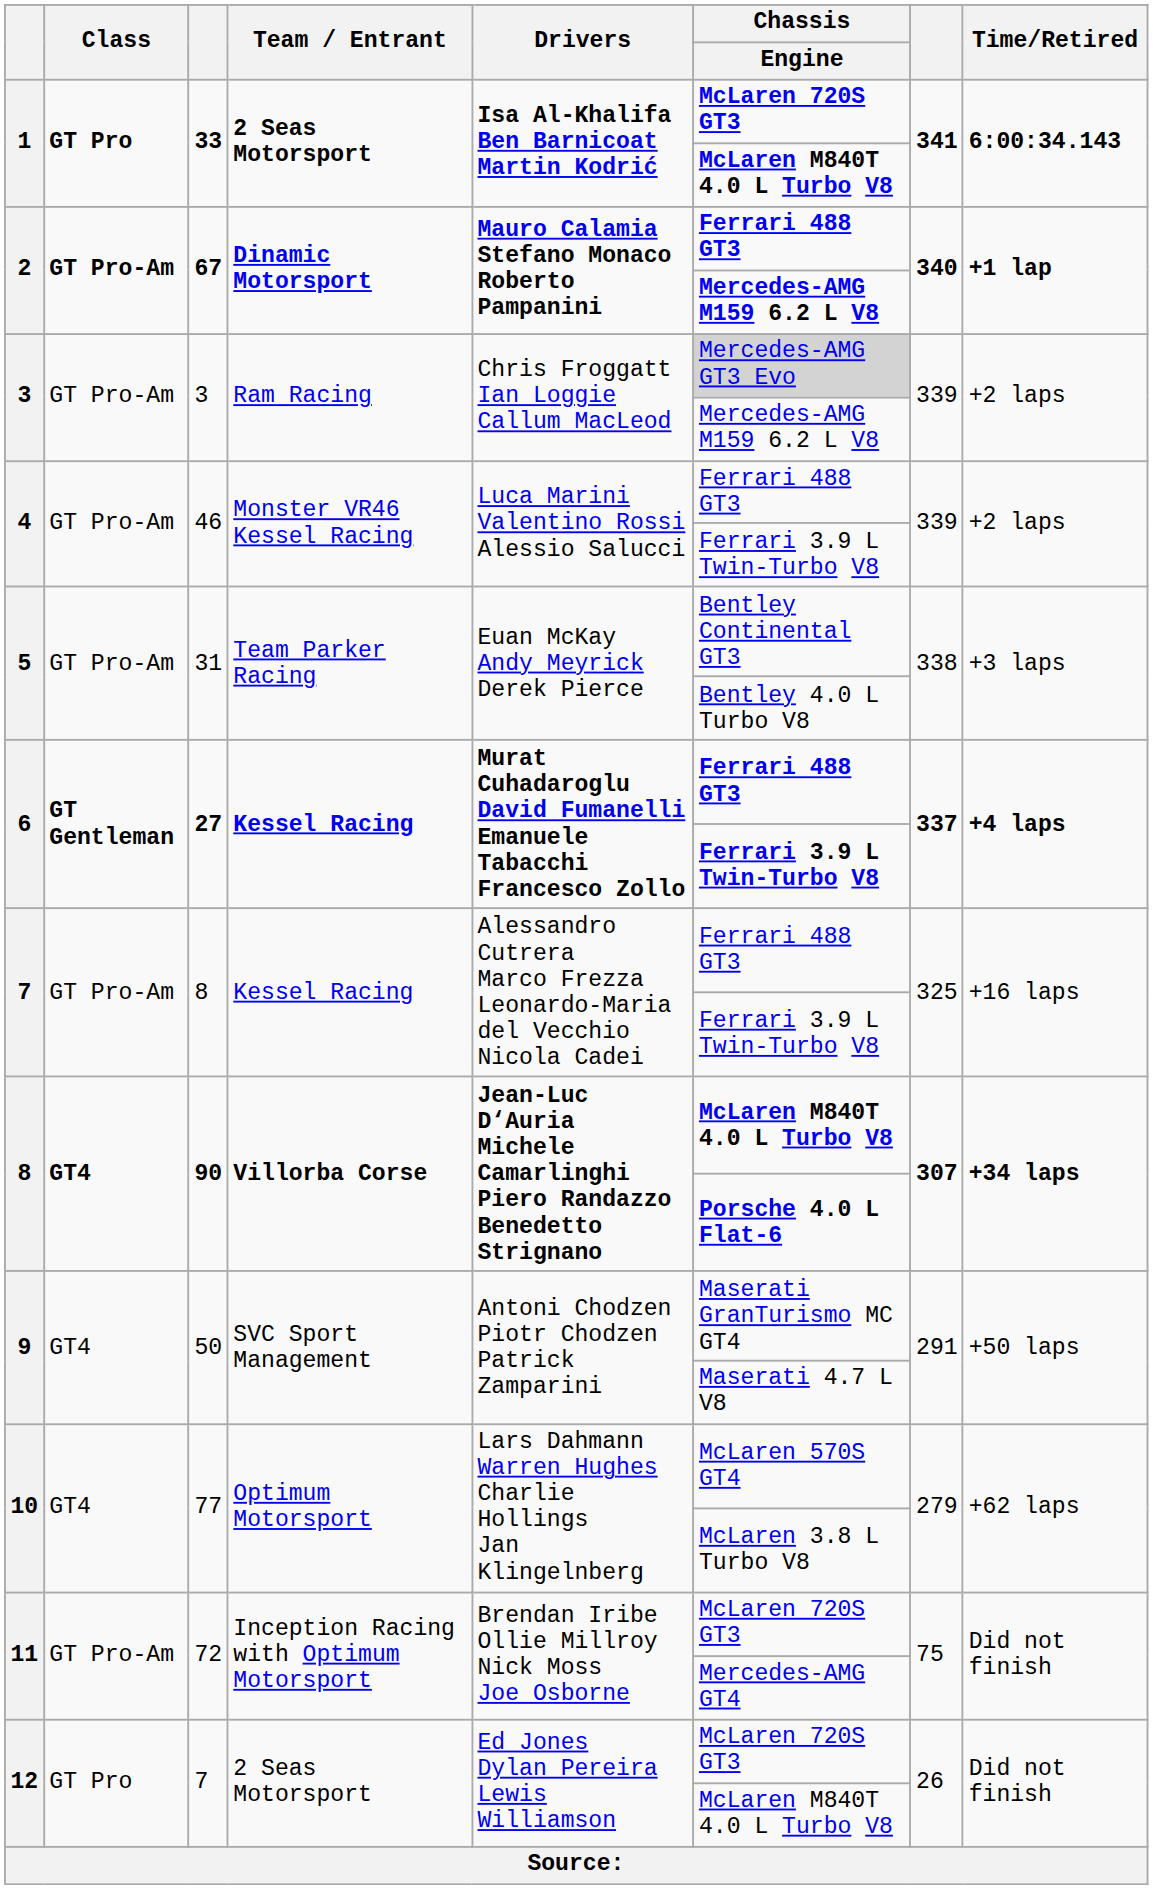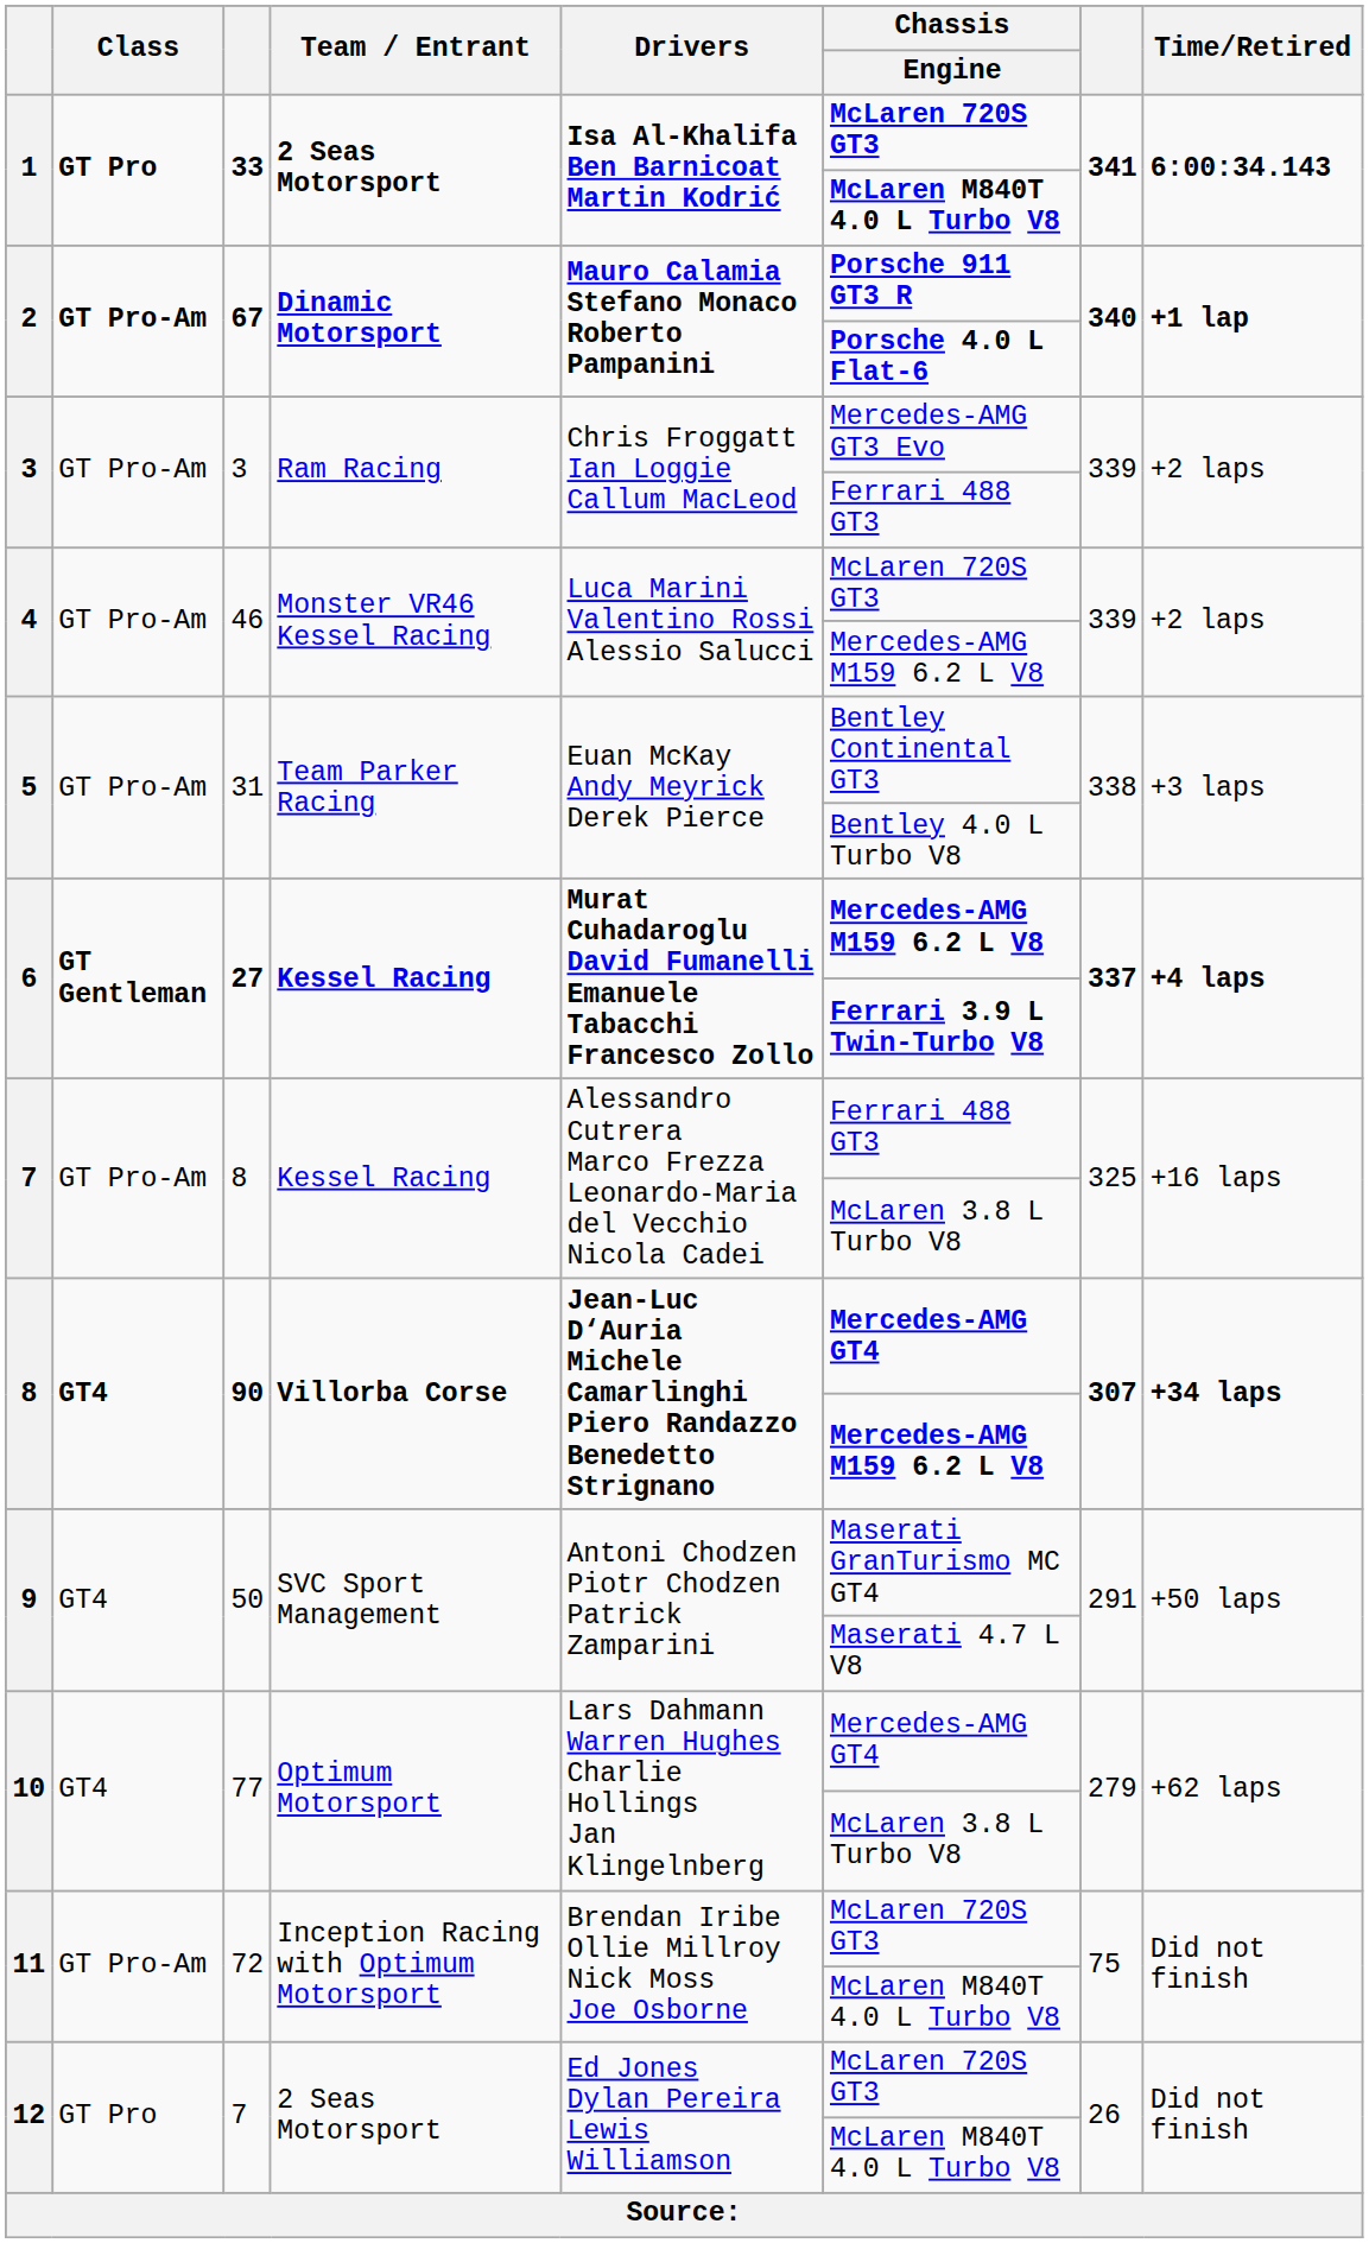row 5 | Chassis / Engine: Ferrari 488 GT3 -> Porsche 911 GT3 R
row 6 | Chassis / Engine: Mercedes-AMG M159 6.2 L V8 -> Porsche 4.0 L Flat-6
row 7 | Chassis / Engine: lightgrey background -> no background
row 8 | Chassis / Engine: Mercedes-AMG M159 6.2 L V8 -> Ferrari 488 GT3
row 9 | Chassis / Engine: Ferrari 488 GT3 -> McLaren 720S GT3
row 10 | Chassis / Engine: Ferrari 3.9 L Twin-Turbo V8 -> Mercedes-AMG M159 6.2 L V8
row 13 | Chassis / Engine: Ferrari 488 GT3 -> Mercedes-AMG M159 6.2 L V8
row 16 | Chassis / Engine: Ferrari 3.9 L Twin-Turbo V8 -> McLaren 3.8 L Turbo V8
row 17 | Chassis / Engine: McLaren M840T 4.0 L Turbo V8 -> Mercedes-AMG GT4
row 18 | Chassis / Engine: Porsche 4.0 L Flat-6 -> Mercedes-AMG M159 6.2 L V8
row 21 | Chassis / Engine: McLaren 570S GT4 -> Mercedes-AMG GT4
row 24 | Chassis / Engine: Mercedes-AMG GT4 -> McLaren M840T 4.0 L Turbo V8
